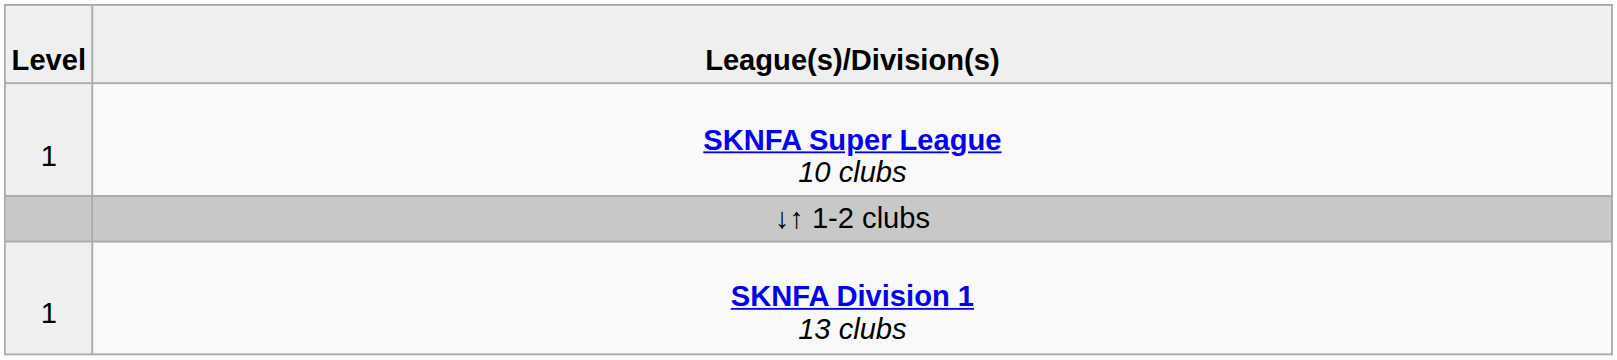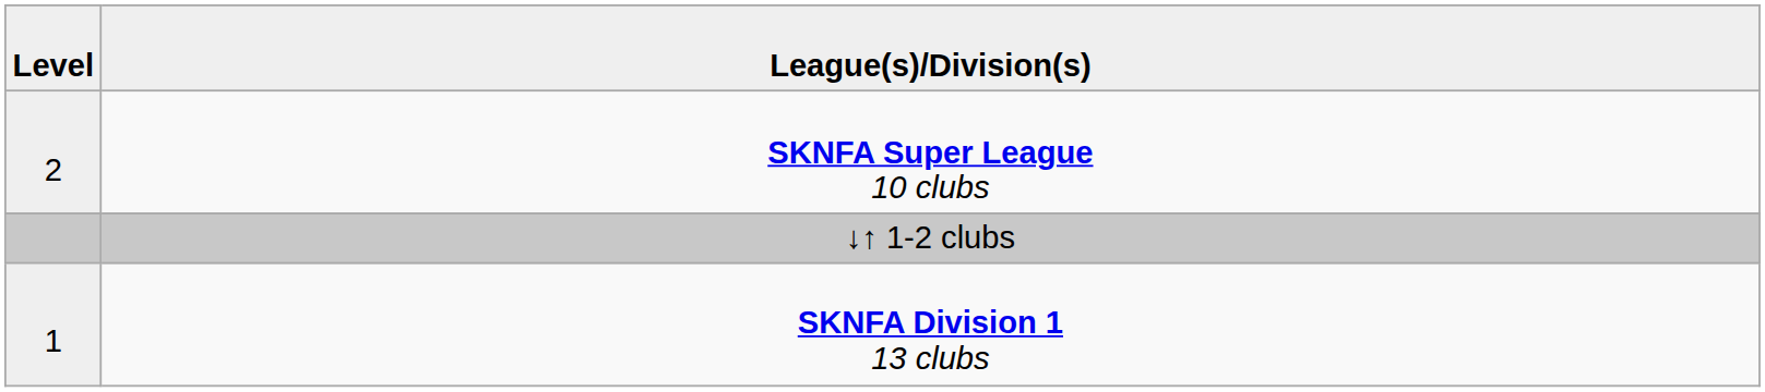SKNFA Super League 10 clubs | column 1: 1 -> 2
